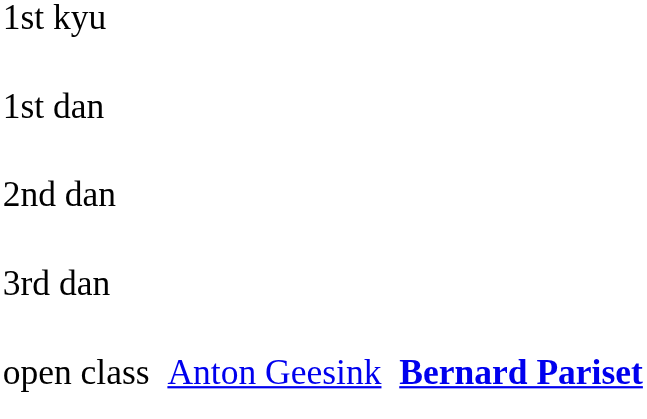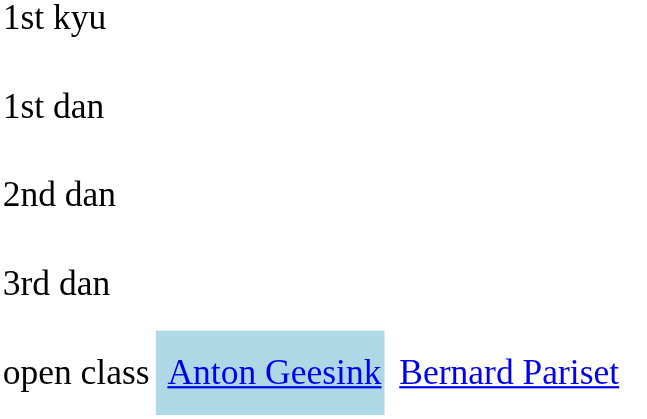open class | column 2: no background -> lightblue background
open class | column 3: bold -> normal
